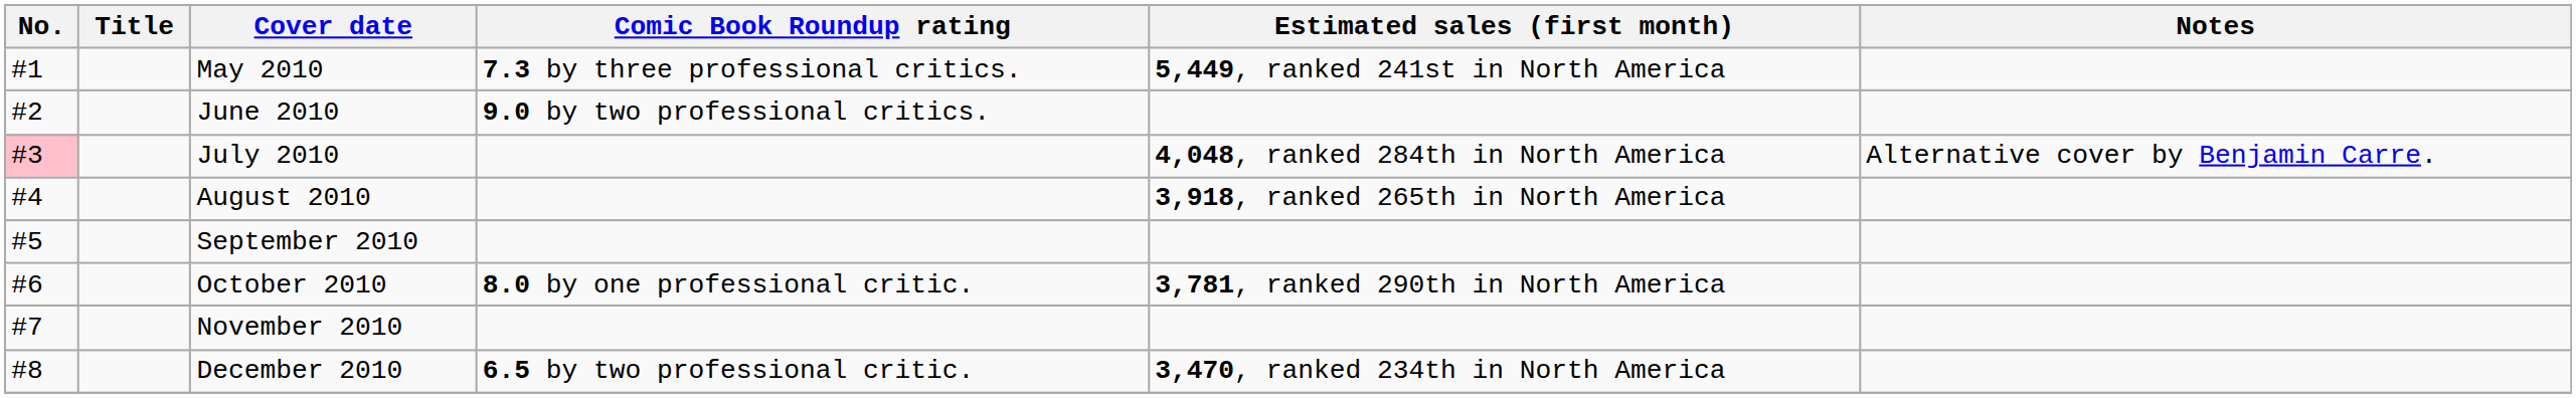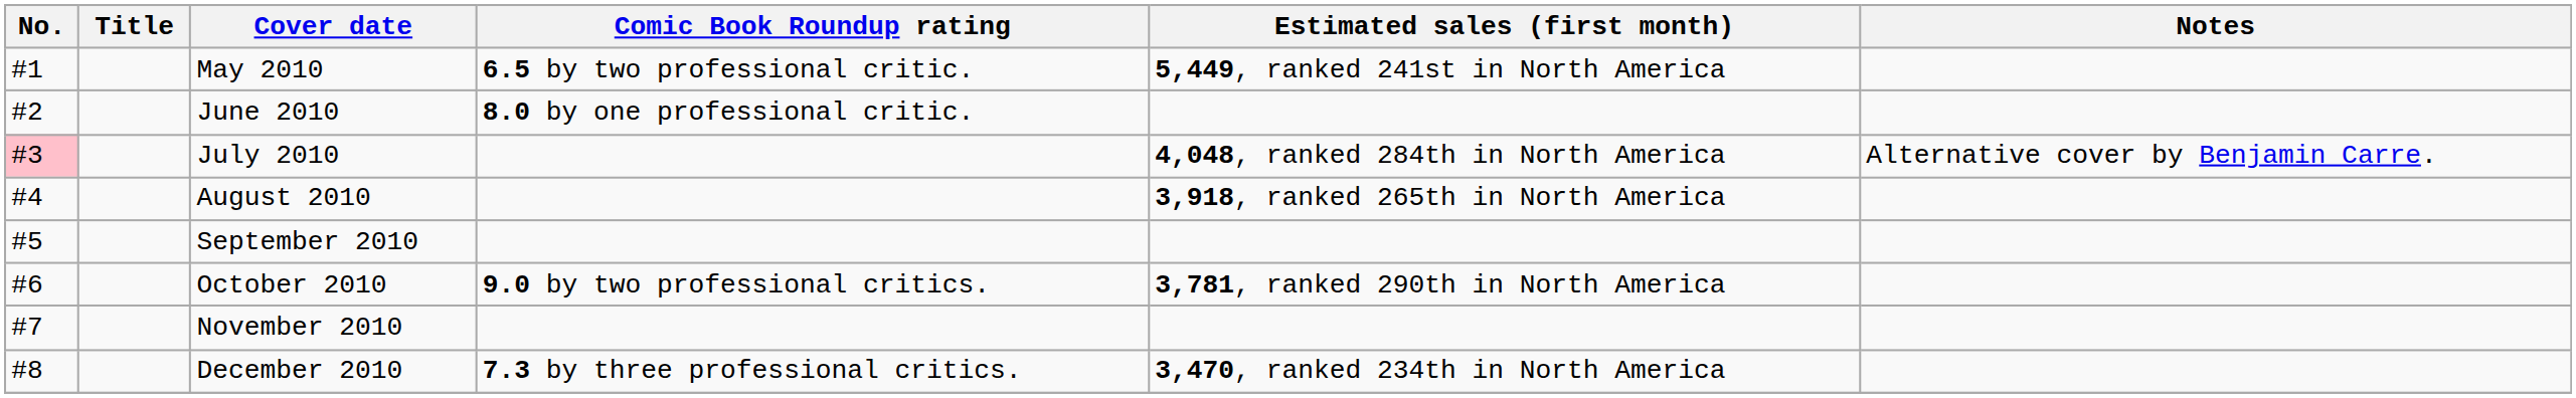May 2010 | Comic Book Roundup rating: 7.3 by three professional critics. -> 6.5 by two professional critic.
June 2010 | Comic Book Roundup rating: 9.0 by two professional critics. -> 8.0 by one professional critic.
October 2010 | Comic Book Roundup rating: 8.0 by one professional critic. -> 9.0 by two professional critics.
December 2010 | Comic Book Roundup rating: 6.5 by two professional critic. -> 7.3 by three professional critics.
